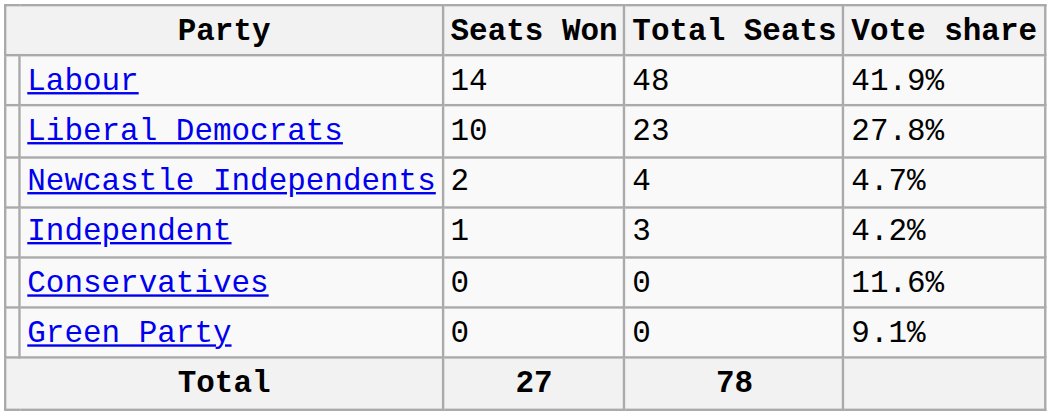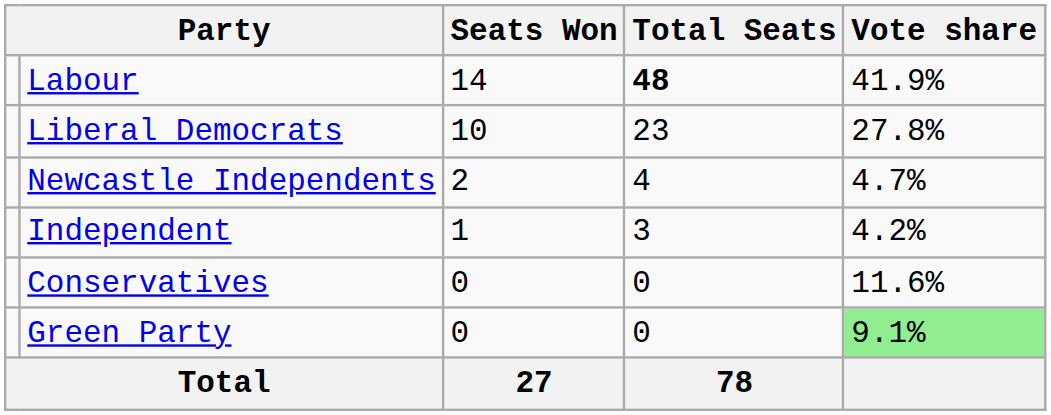Labour | Total Seats: normal -> bold
Green Party | Vote share: no background -> lightgreen background
